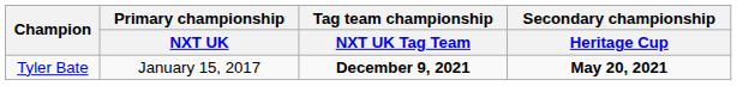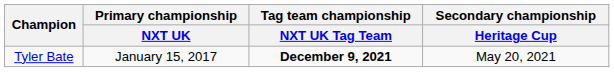Tyler Bate | Secondary championship / Heritage Cup: bold -> normal
